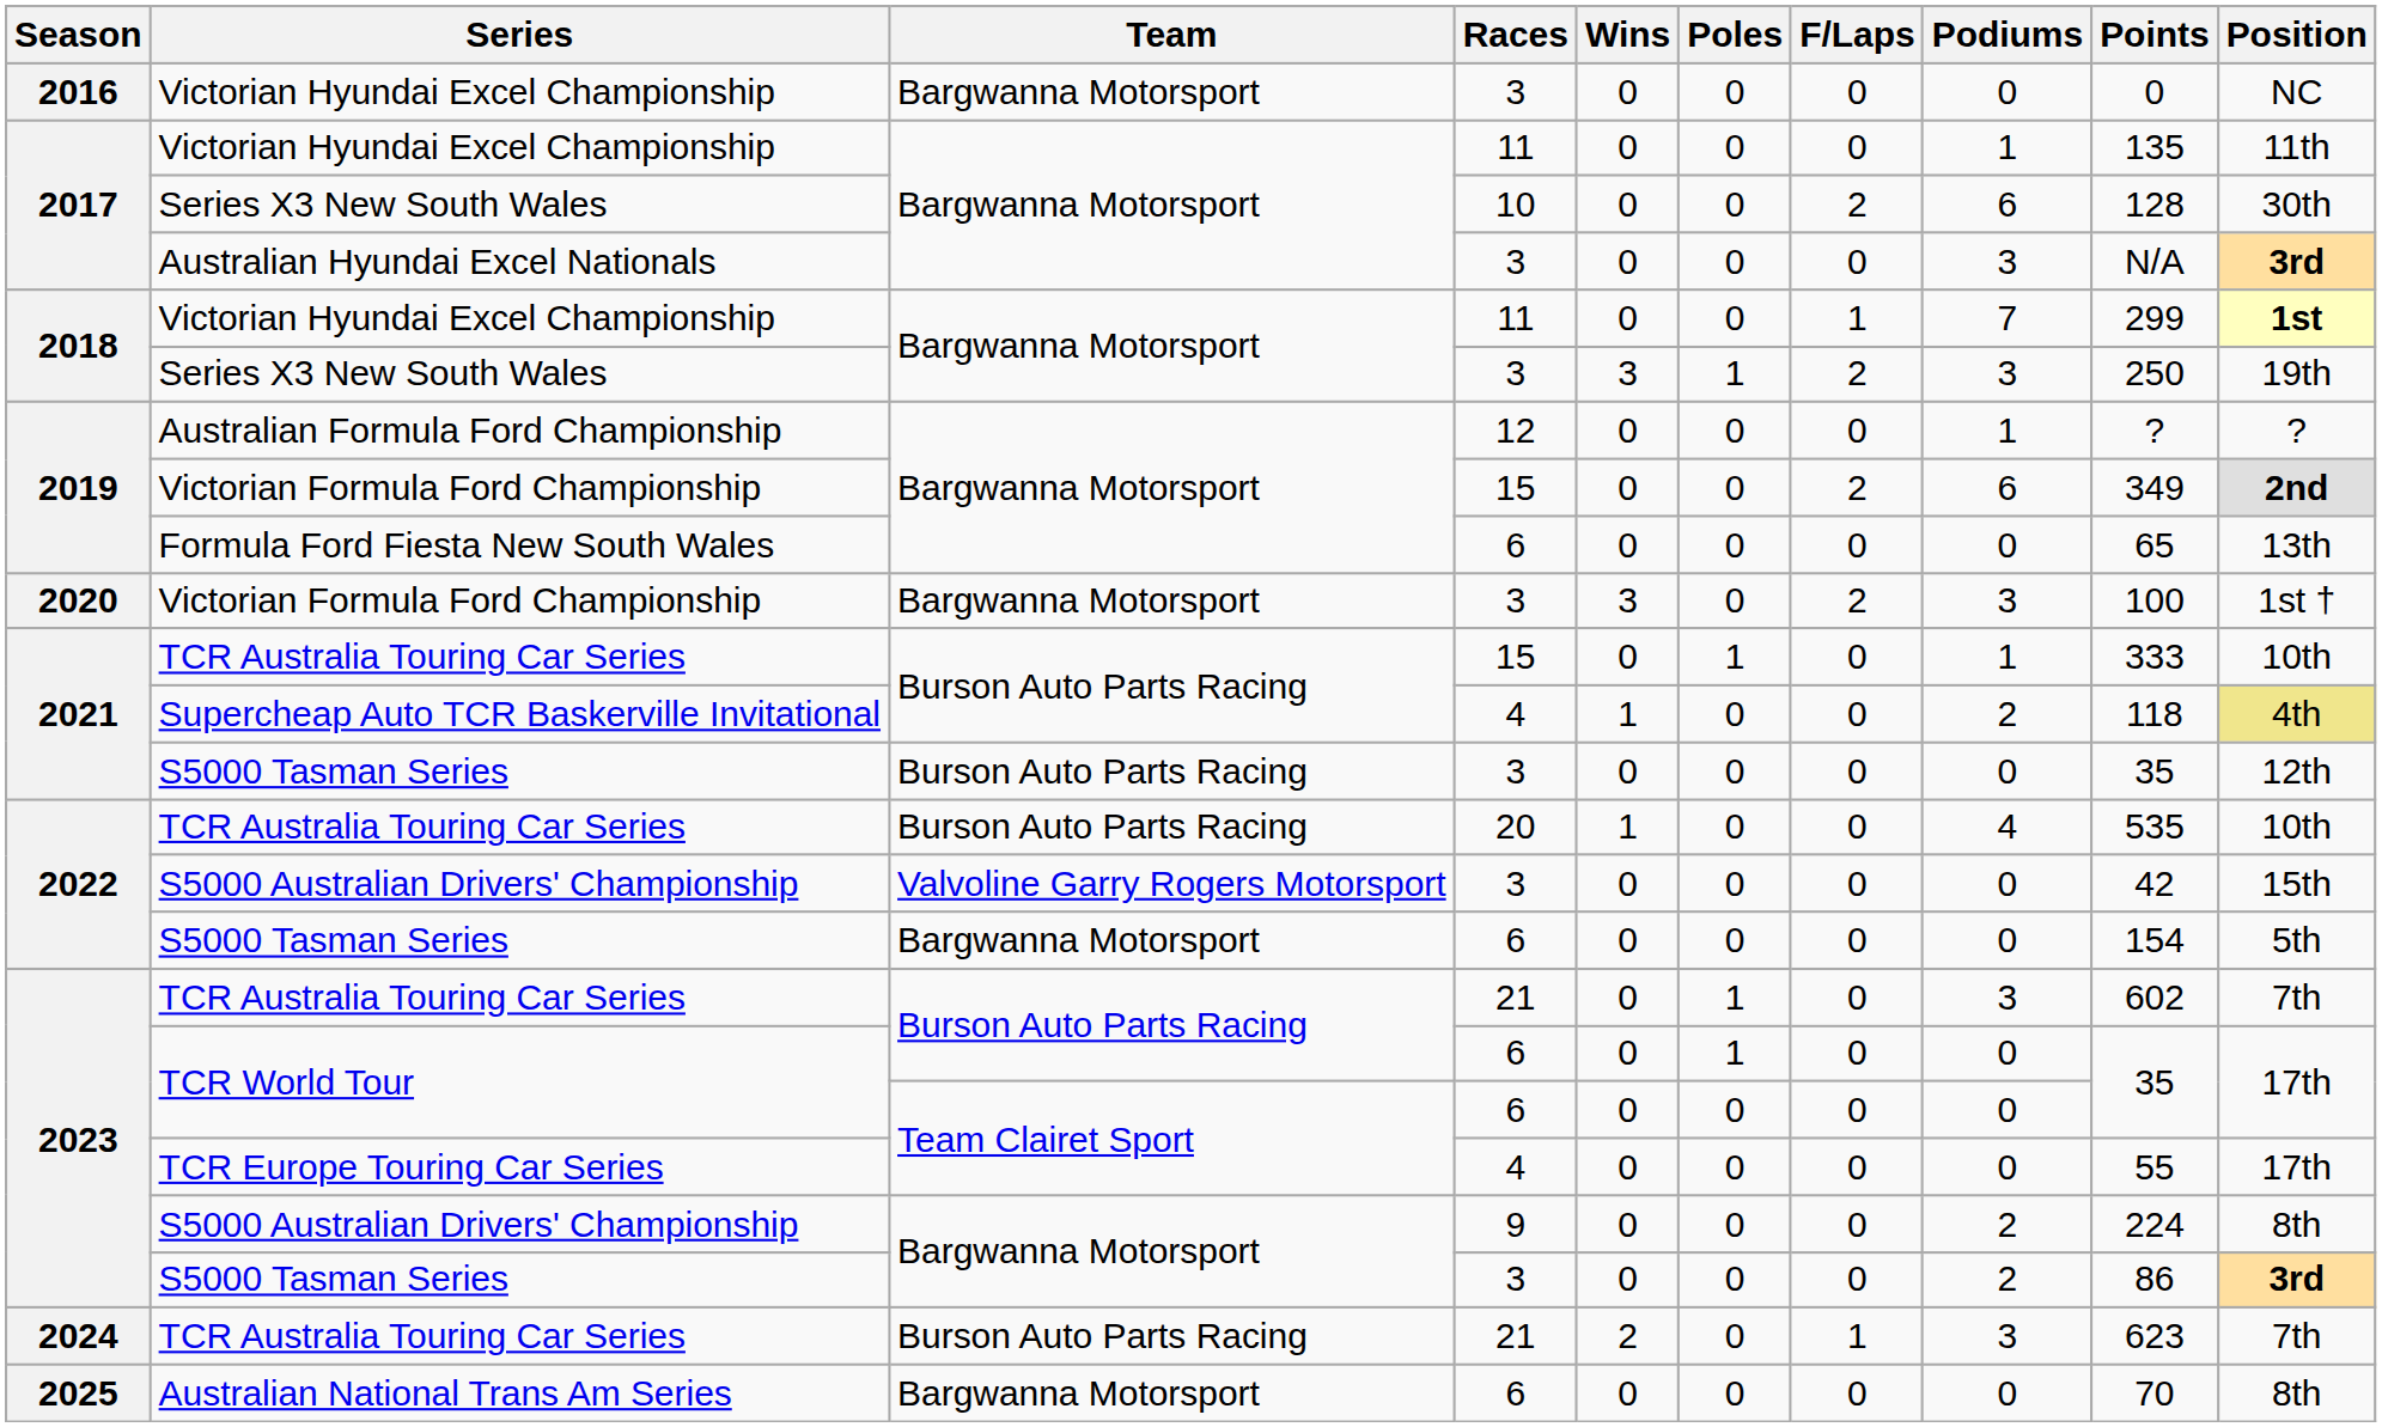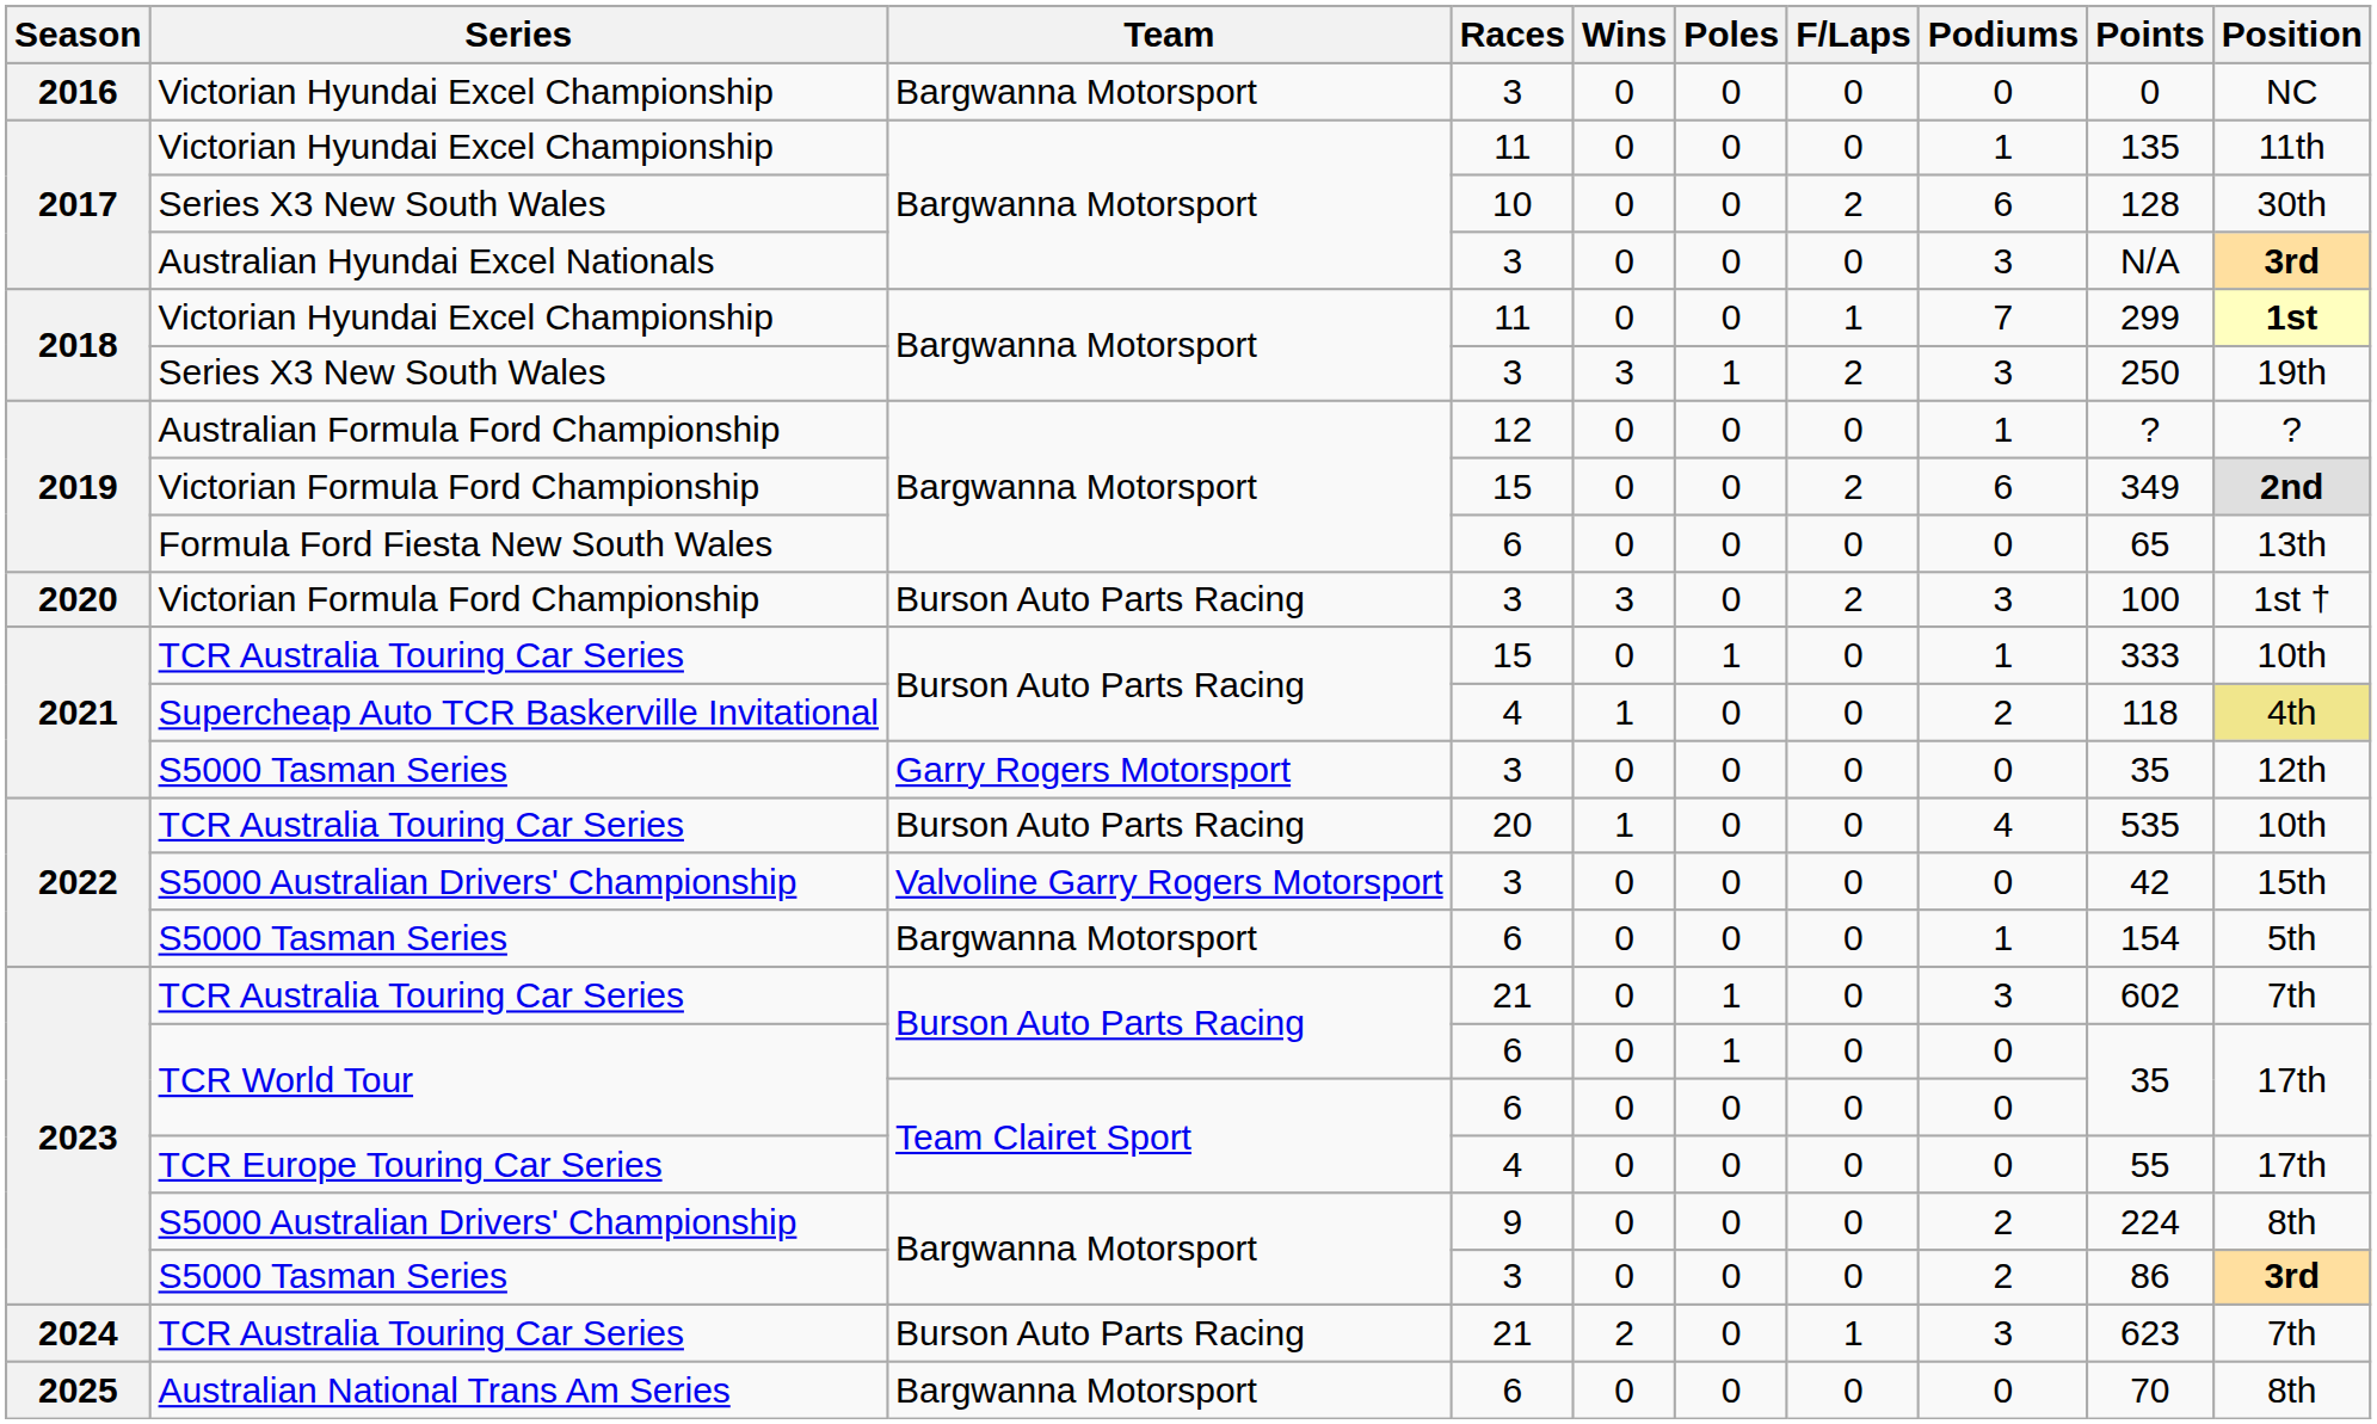2020 / Victorian Formula Ford Championship | Team: Bargwanna Motorsport -> Burson Auto Parts Racing
2021 / S5000 Tasman Series | Team: Burson Auto Parts Racing -> Garry Rogers Motorsport
2022 / S5000 Tasman Series | Podiums: 0 -> 1
